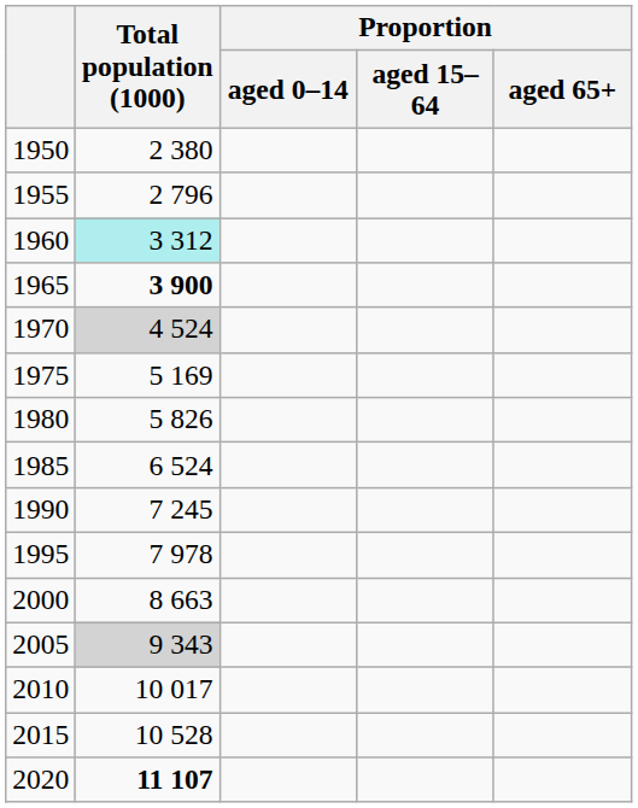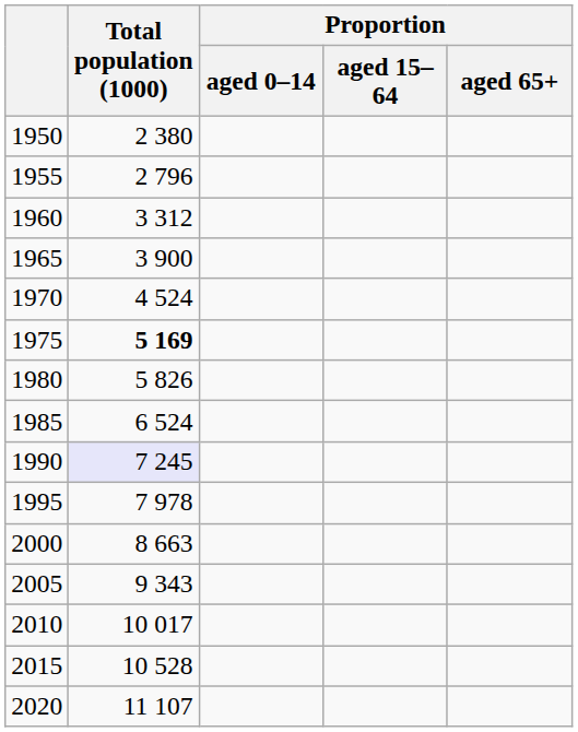1960 | Total population (1000): paleturquoise background -> no background
1965 | Total population (1000): bold -> normal
1970 | Total population (1000): lightgrey background -> no background
1975 | Total population (1000): normal -> bold
1990 | Total population (1000): no background -> lavender background
2005 | Total population (1000): lightgrey background -> no background
2020 | Total population (1000): bold -> normal
